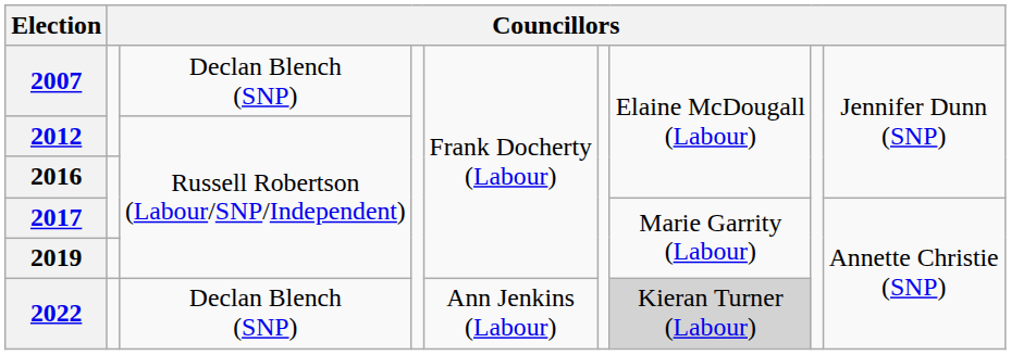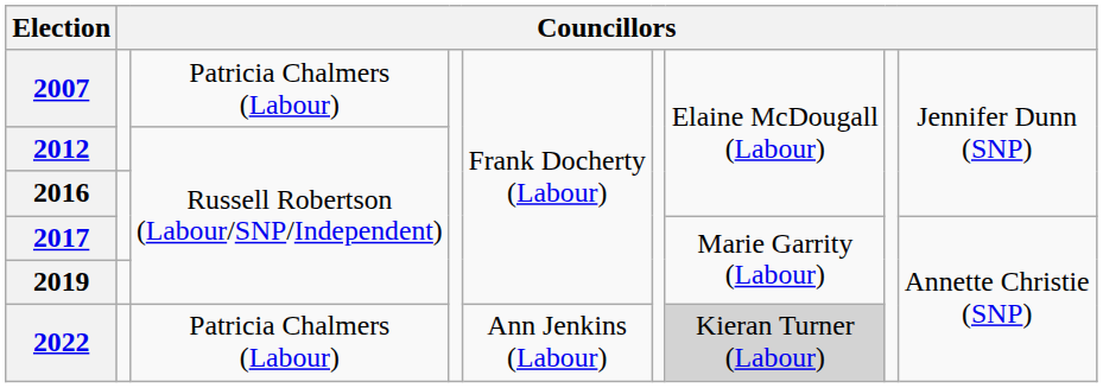2007 | column 3: Declan Blench (SNP) -> Patricia Chalmers (Labour)
2022 | column 3: Declan Blench (SNP) -> Patricia Chalmers (Labour)
